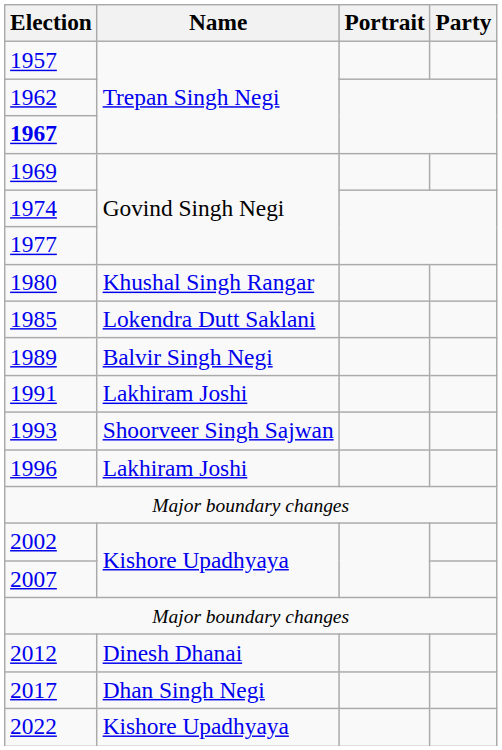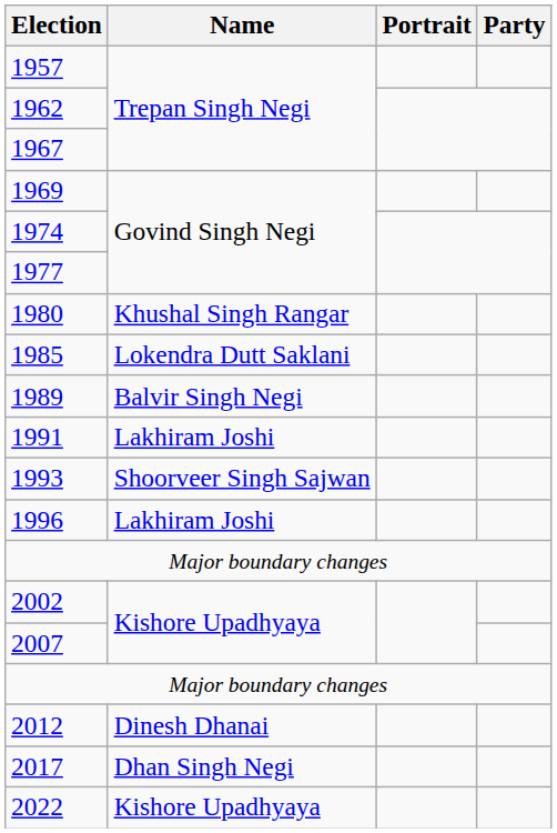1967 | Election: bold -> normal
